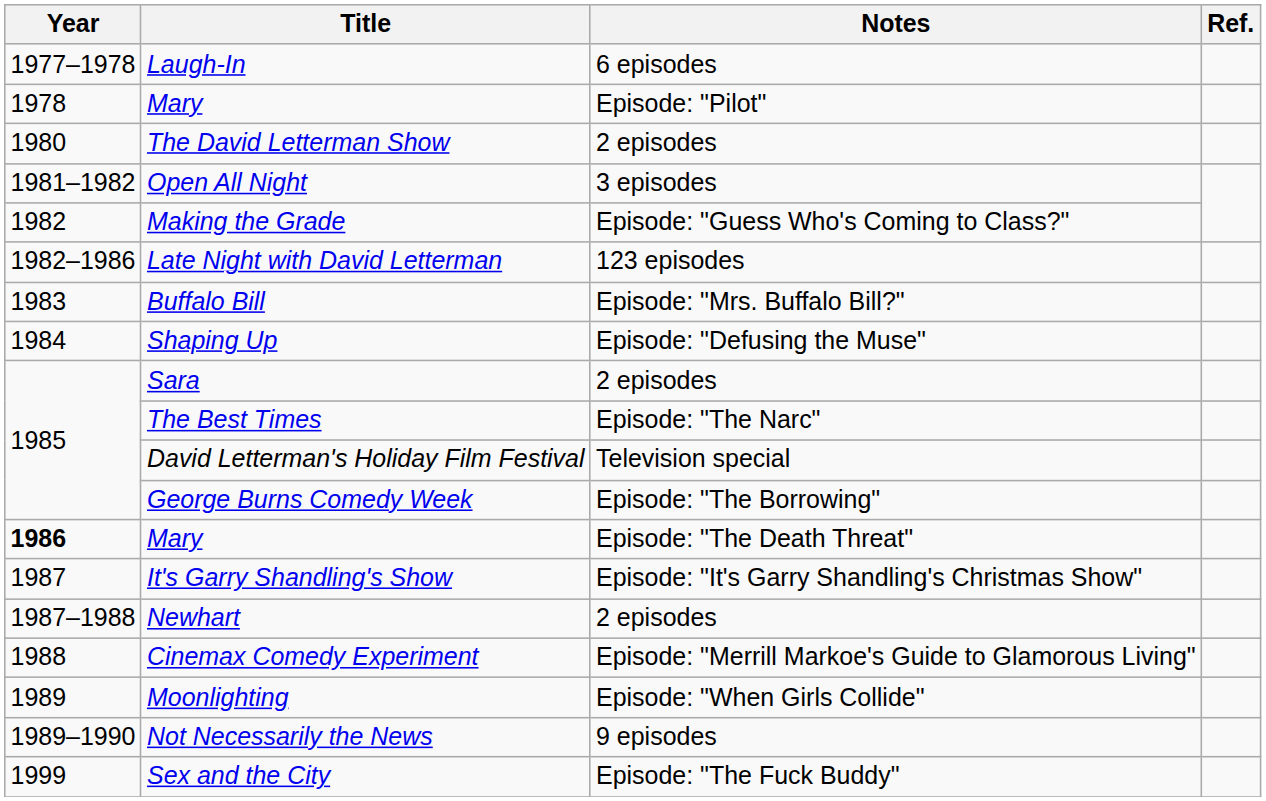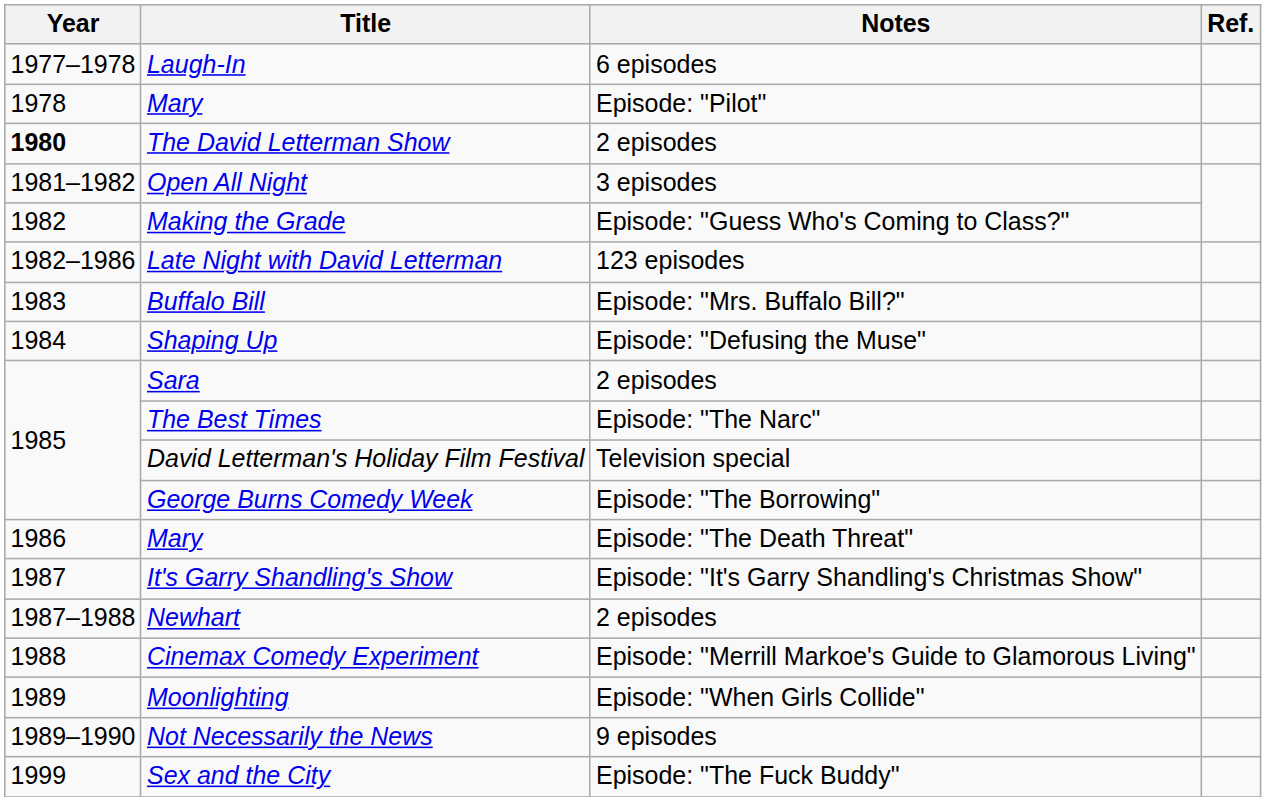The David Letterman Show | Year: normal -> bold
Mary / Episode: "The Death Threat" | Year: bold -> normal
